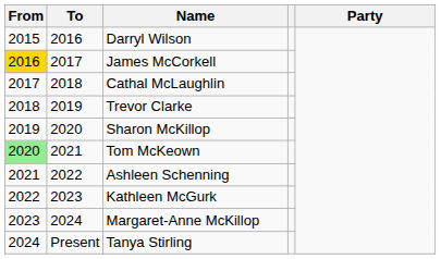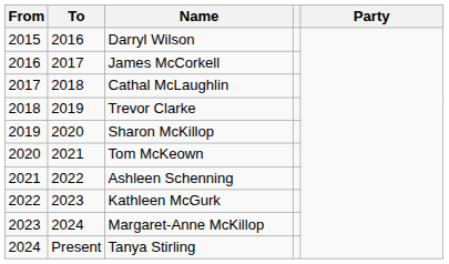James McCorkell | From: gold background -> no background
Tom McKeown | From: lightgreen background -> no background
